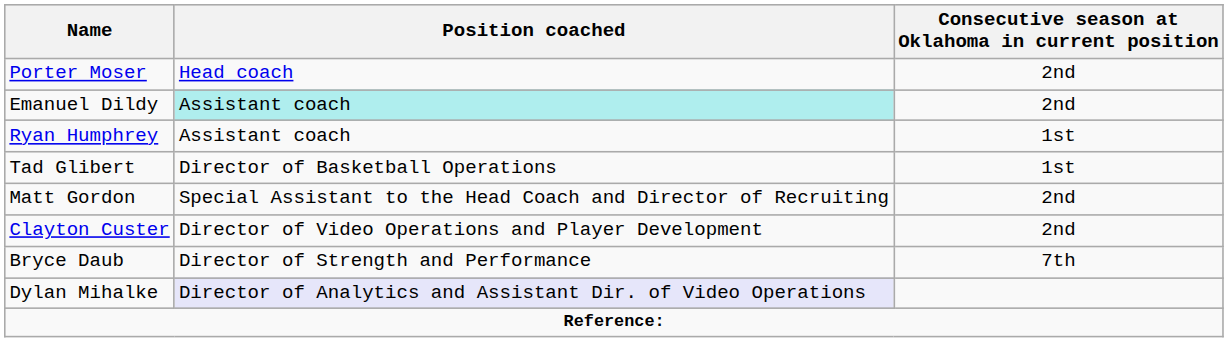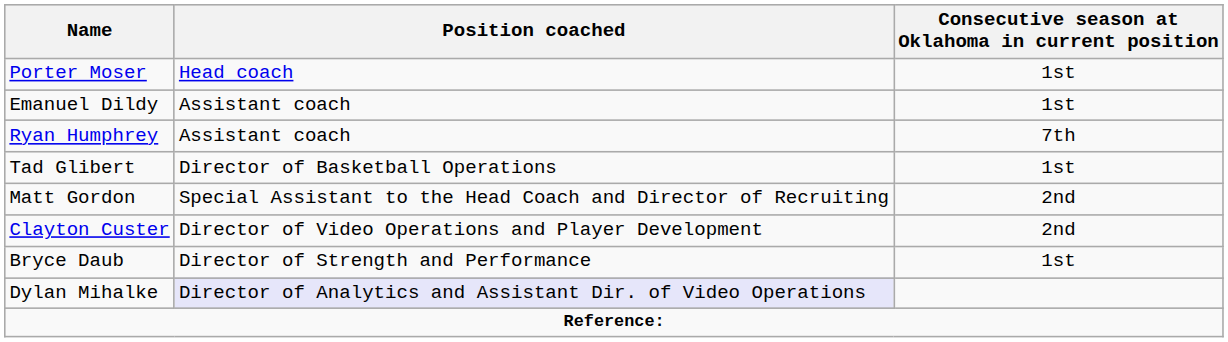Porter Moser | Consecutive season at Oklahoma in current position: 2nd -> 1st
Emanuel Dildy | Position coached: paleturquoise background -> no background
Emanuel Dildy | Consecutive season at Oklahoma in current position: 2nd -> 1st
Ryan Humphrey | Consecutive season at Oklahoma in current position: 1st -> 7th
Bryce Daub | Consecutive season at Oklahoma in current position: 7th -> 1st
